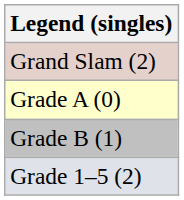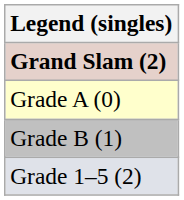row 2 | column 1: normal -> bold
